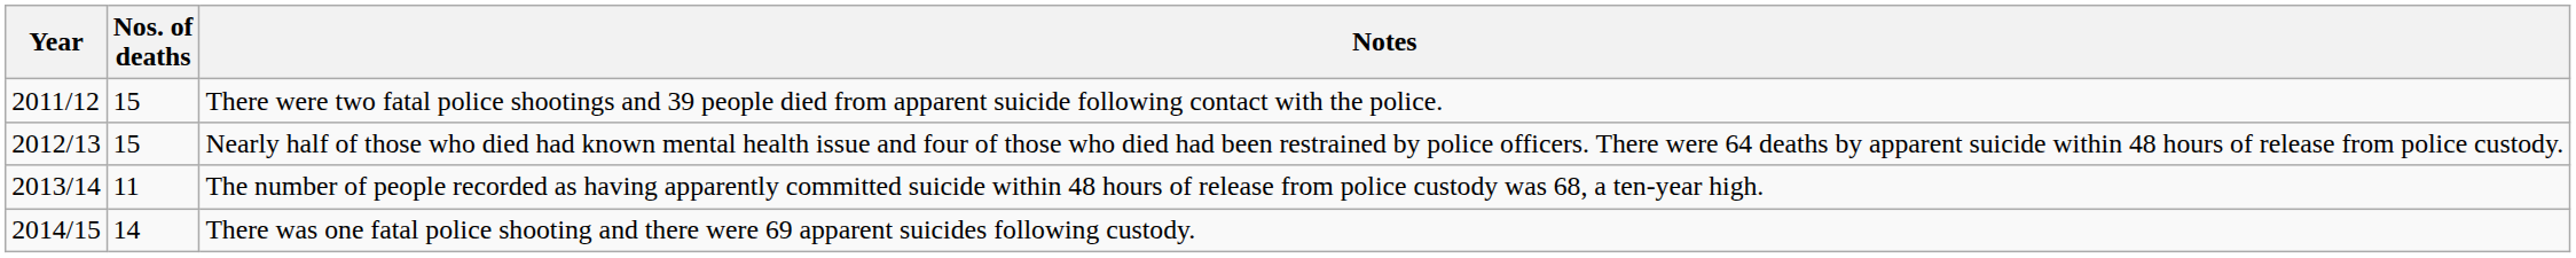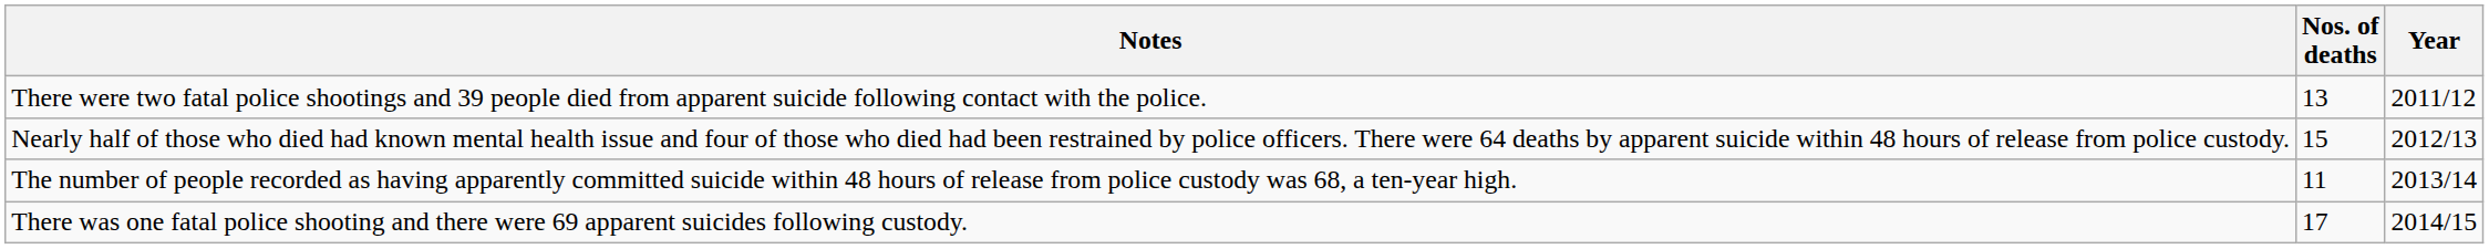columns swapped: Year <-> Notes
row 2 | Nos. of deaths: 15 -> 13
row 5 | Nos. of deaths: 14 -> 17
